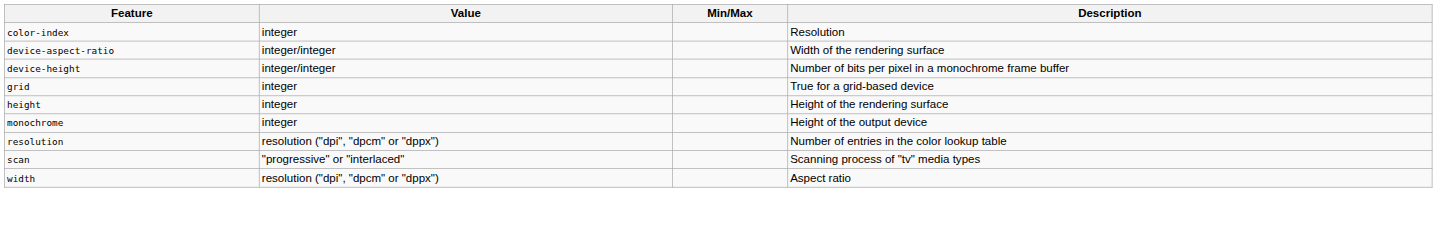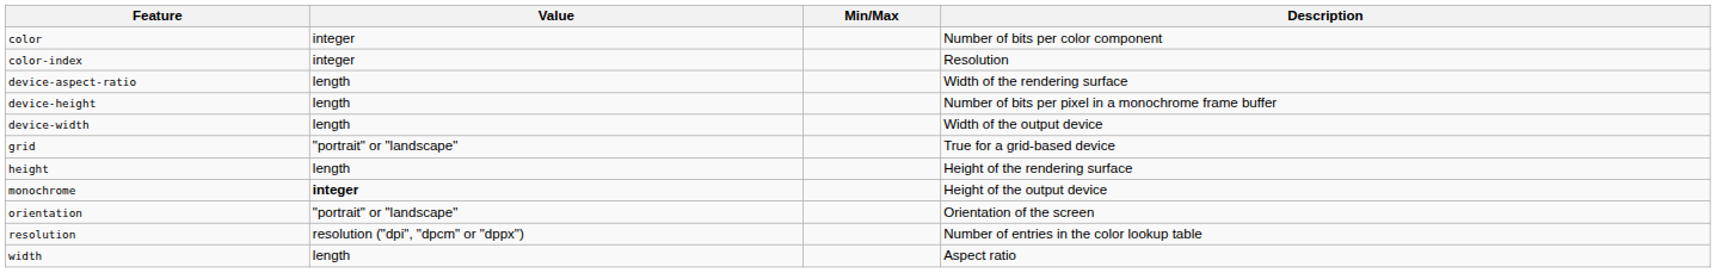+ row: color | integer | Number of bits per color component
device-aspect-ratio | Value: integer/integer -> length
device-height | Value: integer/integer -> length
+ row: device-width | length | Width of the output device
grid | Value: integer -> "portrait" or "landscape"
height | Value: integer -> length
monochrome | Value: normal -> bold
+ row: orientation | "portrait" or "landscape" | Orientation of the screen
- row: scan | "progressive" or "interlaced" | Scanning process of "tv" media types
width | Value: resolution ("dpi", "dpcm" or "dppx") -> length
